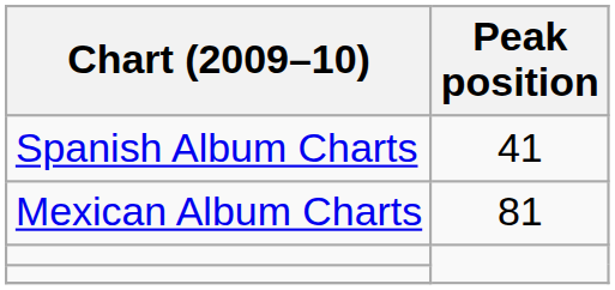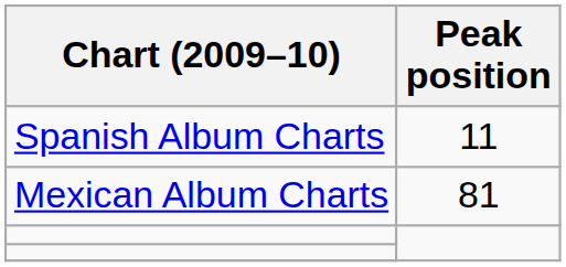row 2 | Peak position: 41 -> 11
